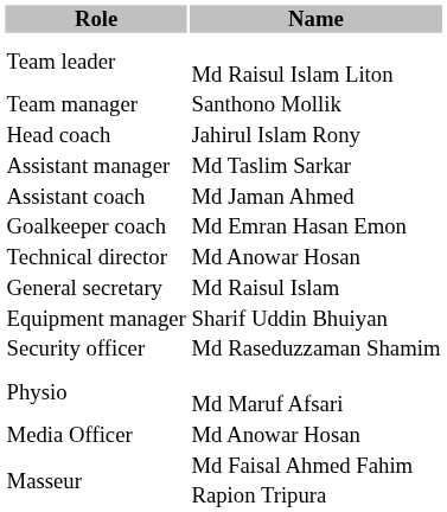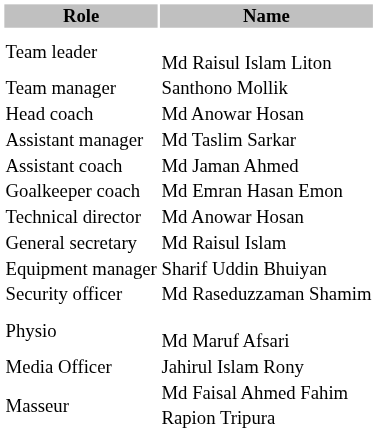row 4 | Name: Jahirul Islam Rony -> Md Anowar Hosan
row 13 | Name: Md Anowar Hosan -> Jahirul Islam Rony
